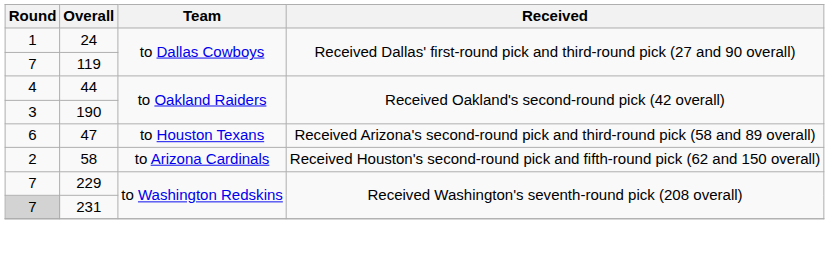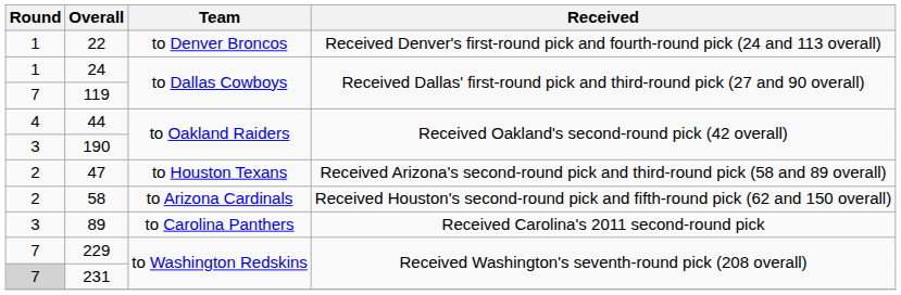+ row: 1 | 22 | to Denver Broncos | Received Denver's first-round pick and fourth-round pick (24 and 113 overall)
47 | Round: 6 -> 2
+ row: 3 | 89 | to Carolina Panthers | Received Carolina's 2011 second-round pick
